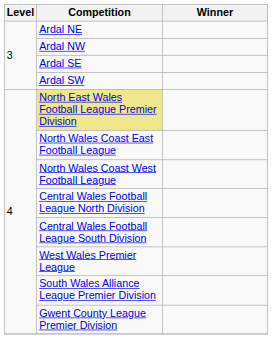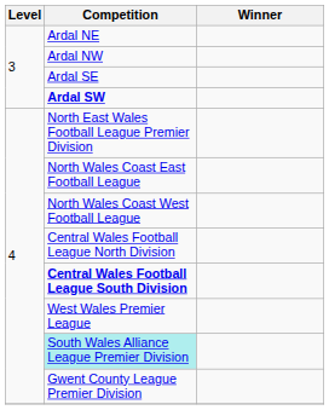Ardal SW | Competition: normal -> bold
North East Wales Football League Premier Division | Competition: khaki background -> no background
Central Wales Football League South Division | Competition: normal -> bold
South Wales Alliance League Premier Division | Competition: no background -> paleturquoise background
